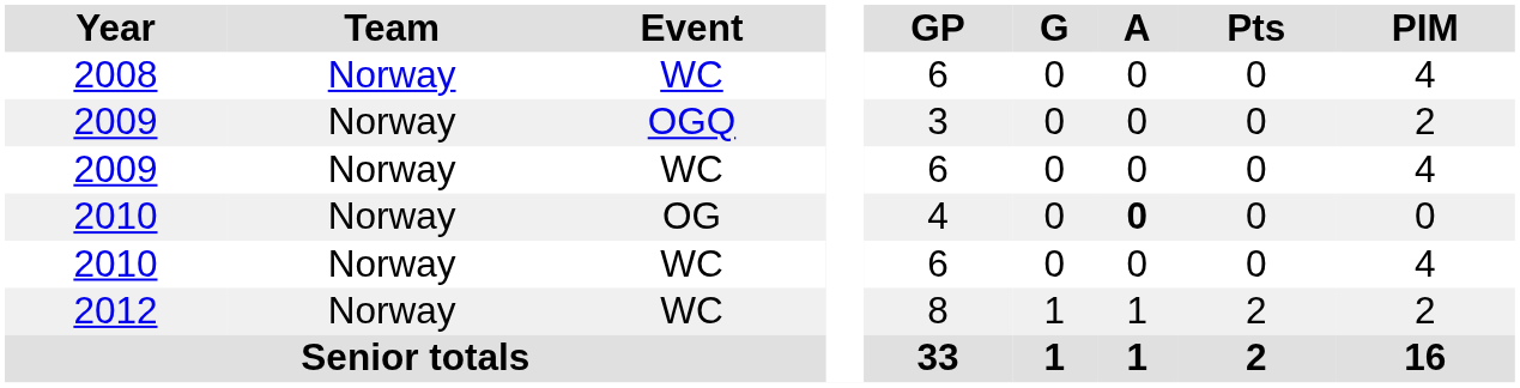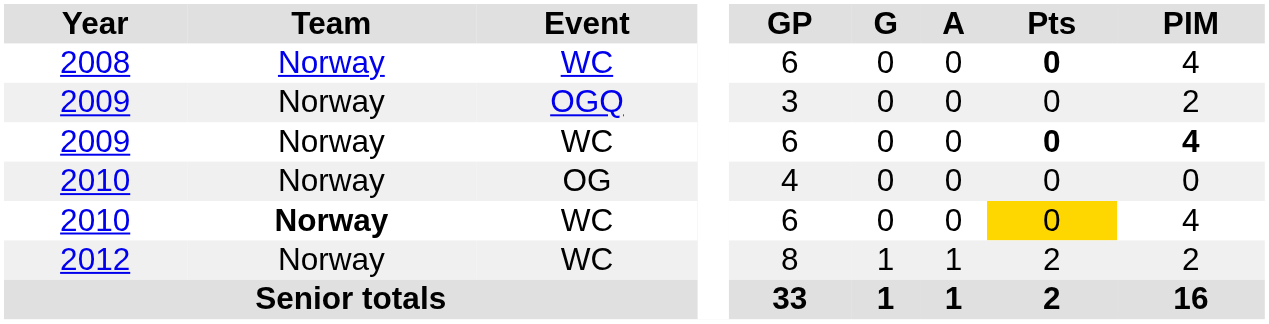2008 | Pts: normal -> bold
2009 / WC | Pts: normal -> bold
2009 / WC | PIM: normal -> bold
2010 / OG | A: bold -> normal
2010 / WC | Team: normal -> bold
2010 / WC | Pts: no background -> gold background
